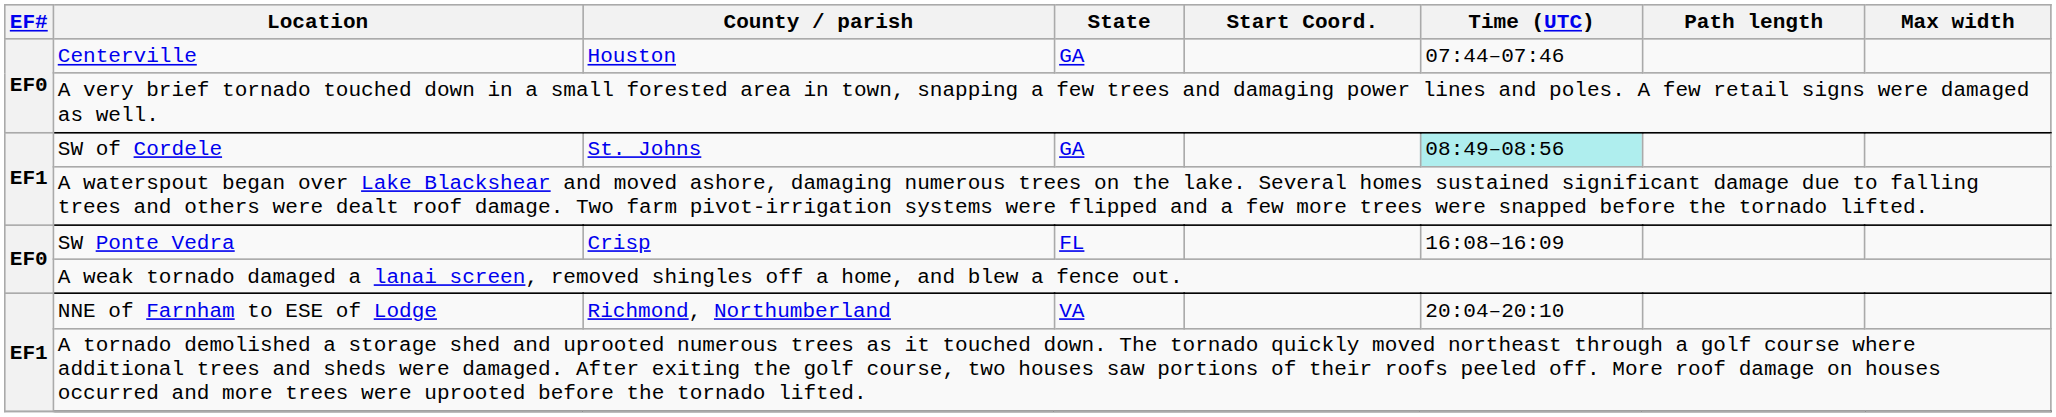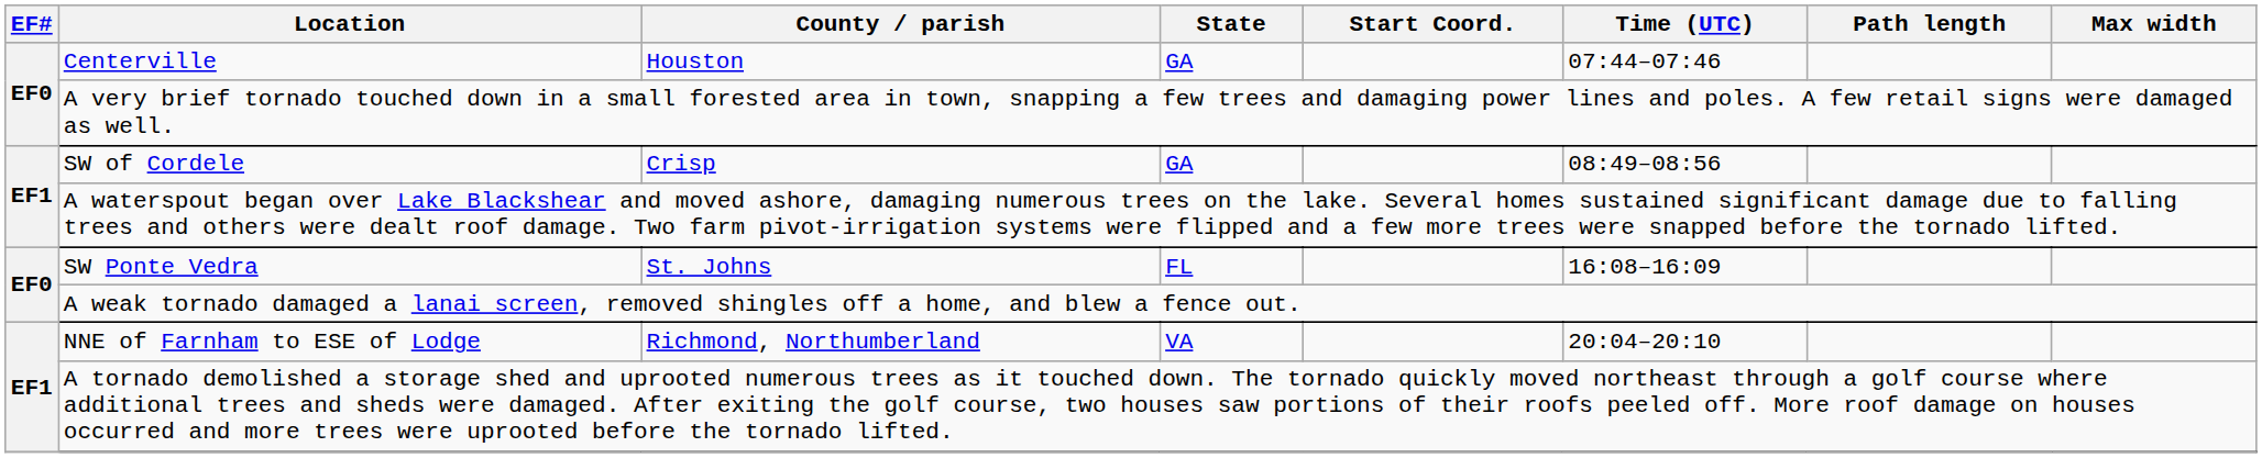SW of Cordele | County / parish: St. Johns -> Crisp
SW of Cordele | Time (UTC): paleturquoise background -> no background
SW Ponte Vedra | County / parish: Crisp -> St. Johns
